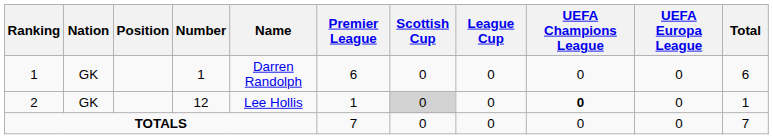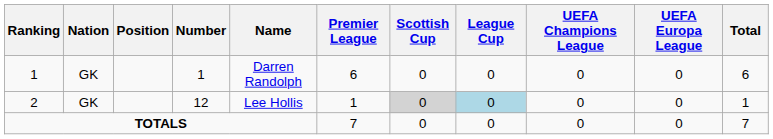2 | League Cup: no background -> lightblue background
2 | UEFA Champions League: bold -> normal
